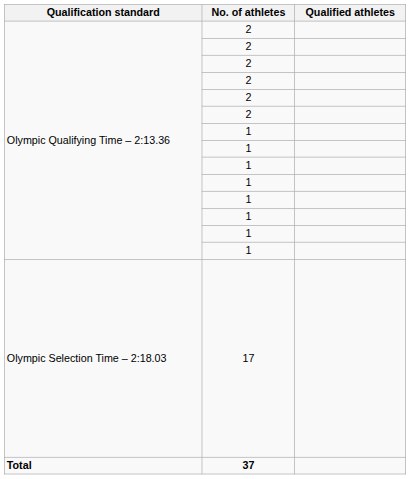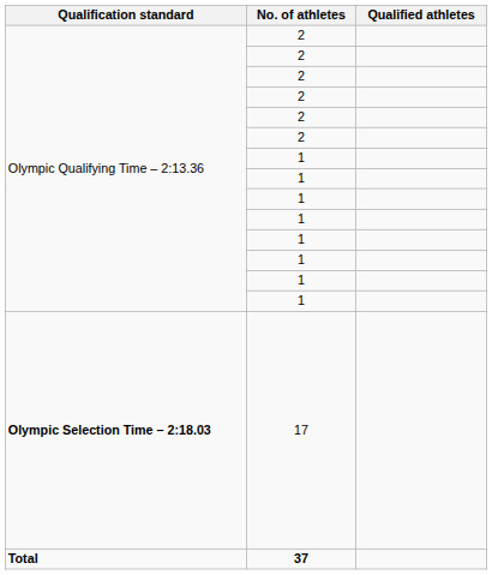17 | Qualification standard: normal -> bold
